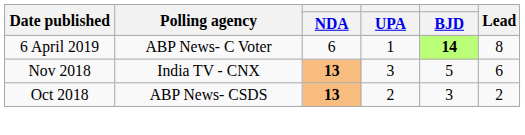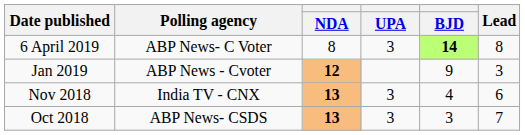6 April 2019 | NDA: 6 -> 8
6 April 2019 | UPA: 1 -> 3
+ row: Jan 2019 | ABP News - Cvoter | 12 | 9 | 3
Nov 2018 | BJD: 5 -> 4
Oct 2018 | UPA: 2 -> 3
Oct 2018 | Lead: 2 -> 7
